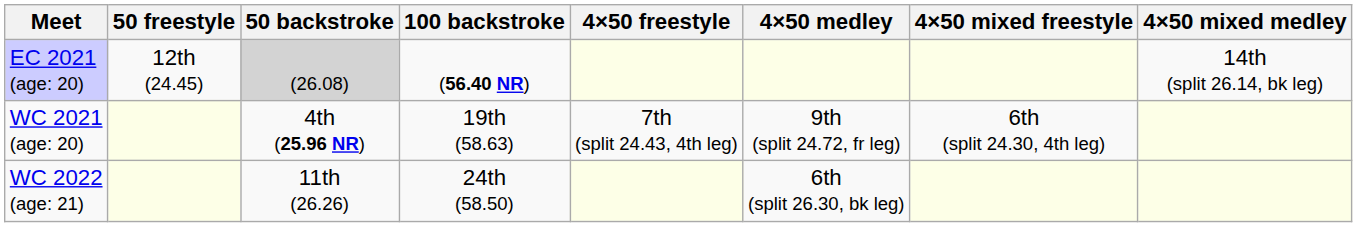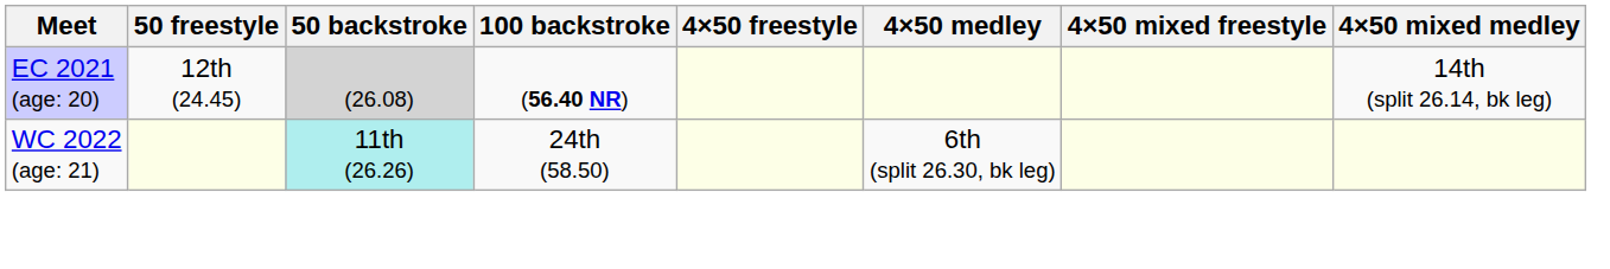- row: WC 2021 (age: 20) | 4th (25.96 NR) | 19th (58.63) | 7th (split 24.43, 4th leg) | 9th (split 24.72, fr leg) | 6th (split 24.30, 4th leg)
WC 2022 (age: 21) | 50 backstroke: no background -> paleturquoise background
